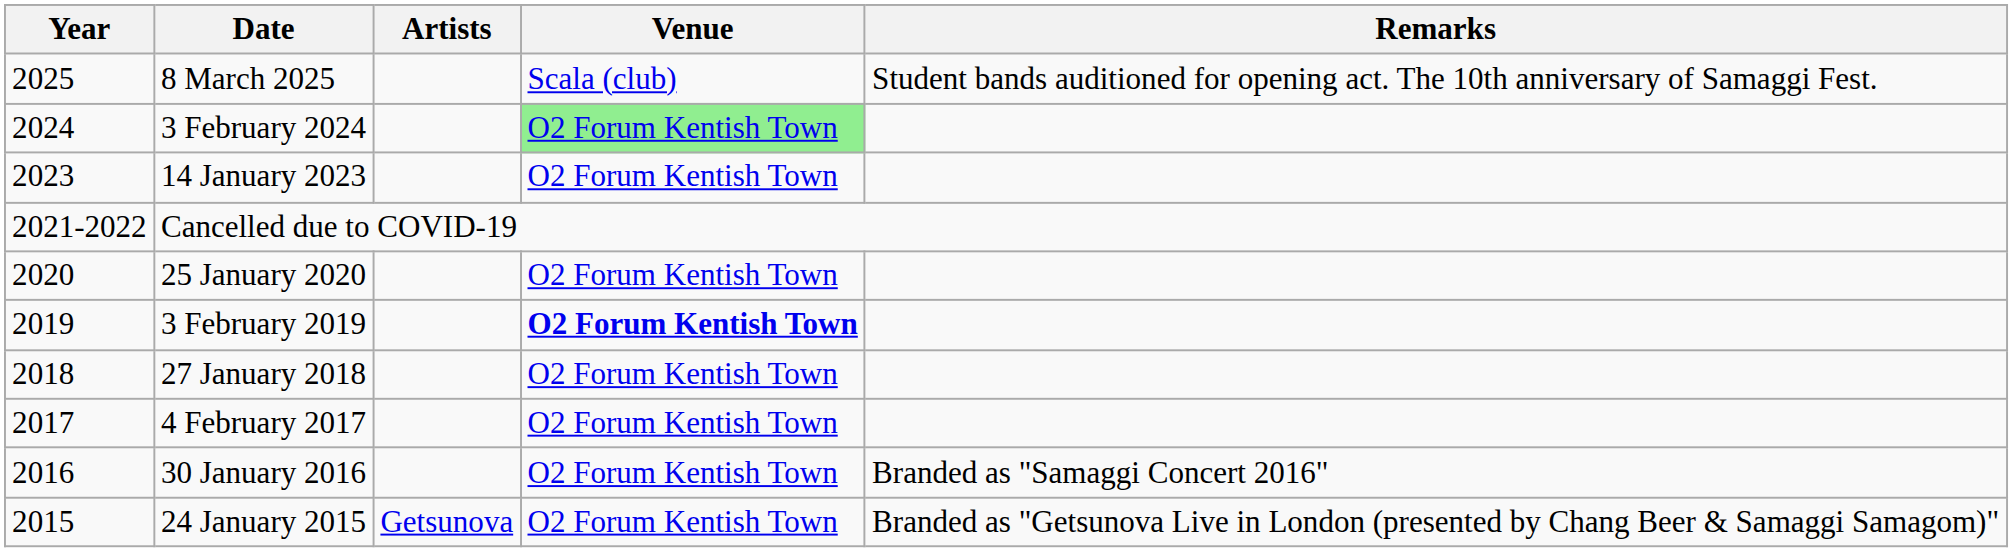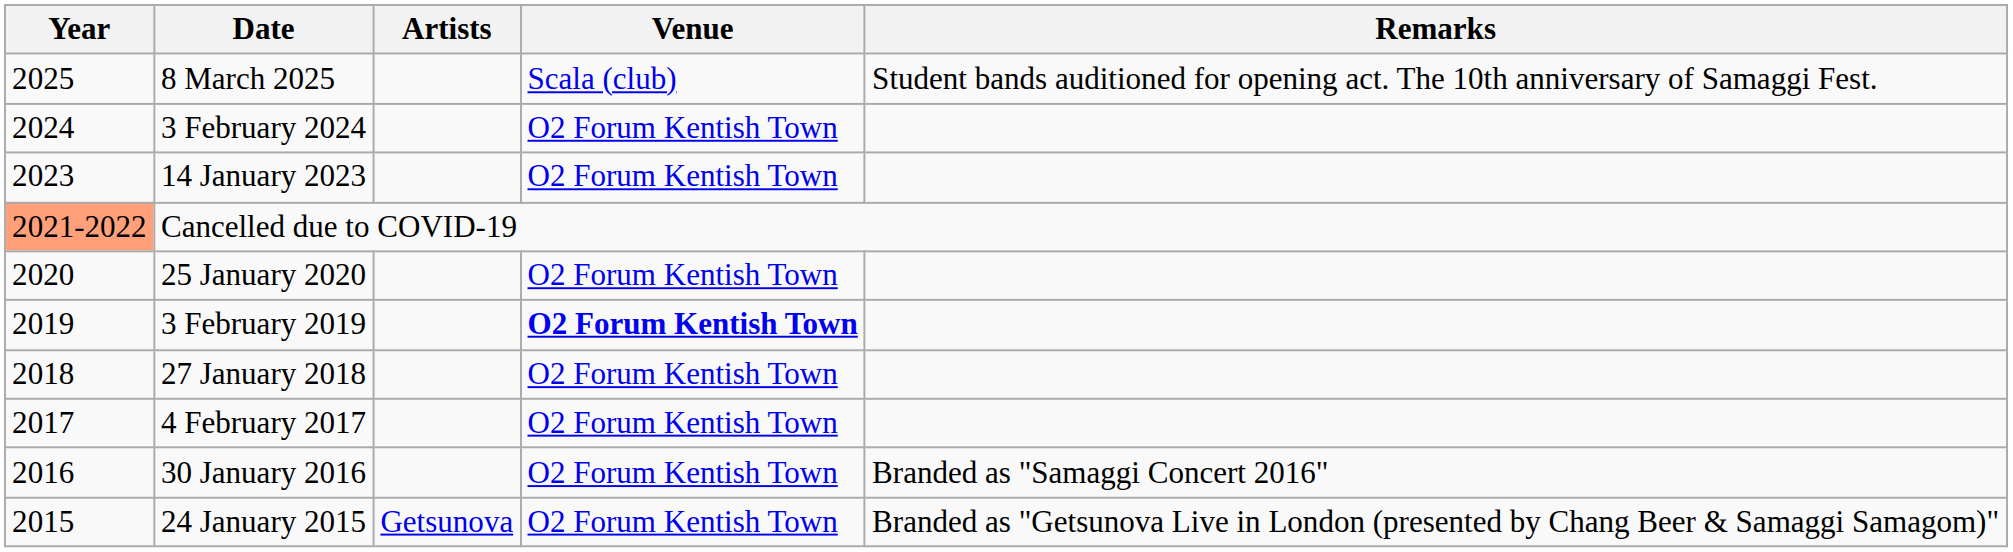3 February 2024 | Venue: lightgreen background -> no background
Cancelled due to COVID-19 | Year: no background -> lightsalmon background
